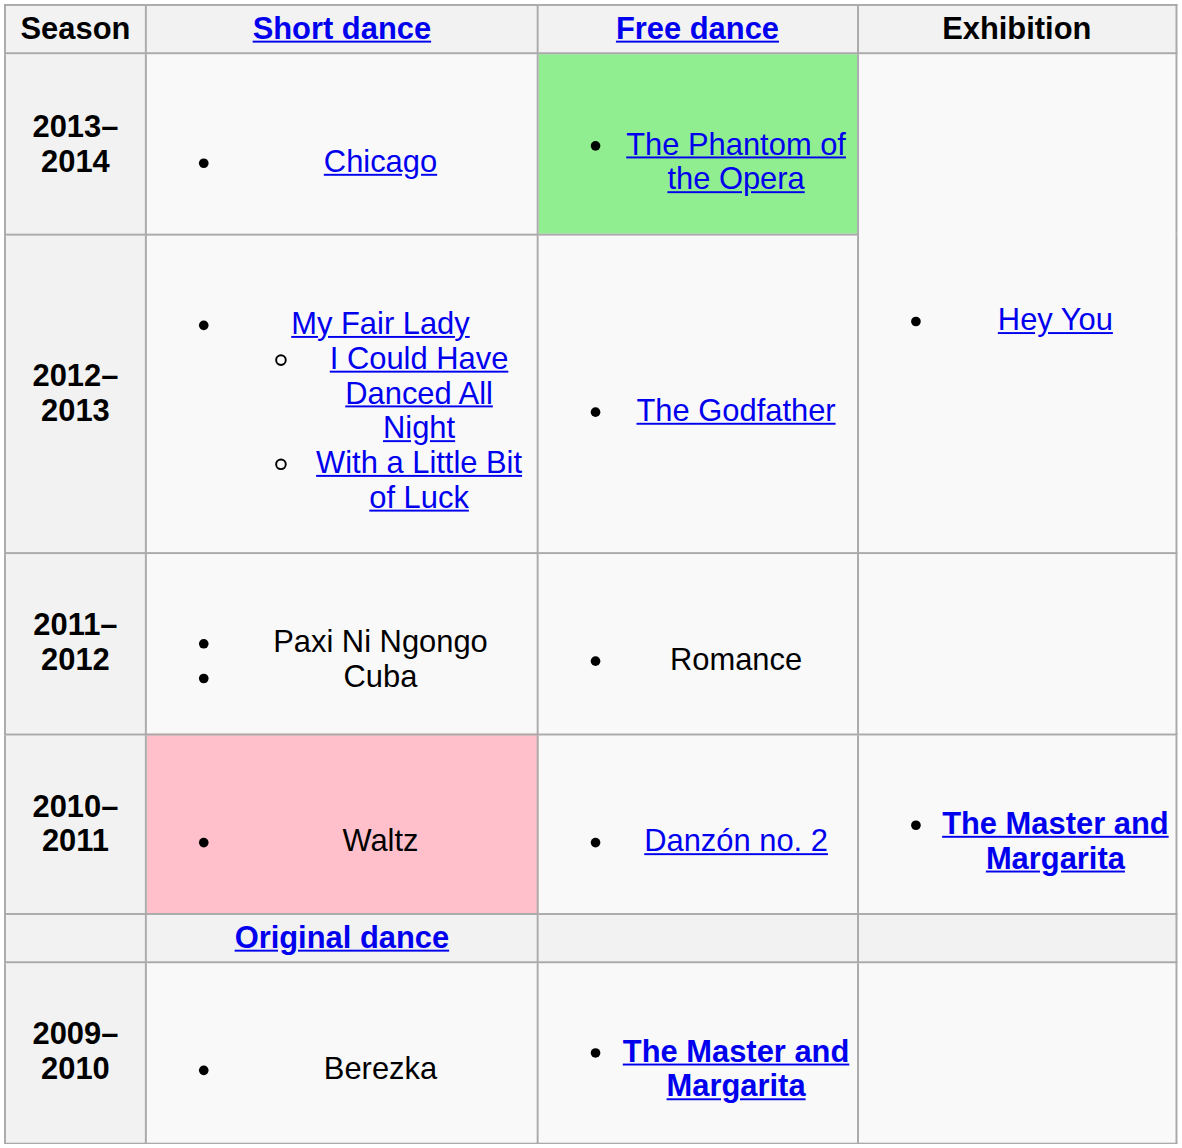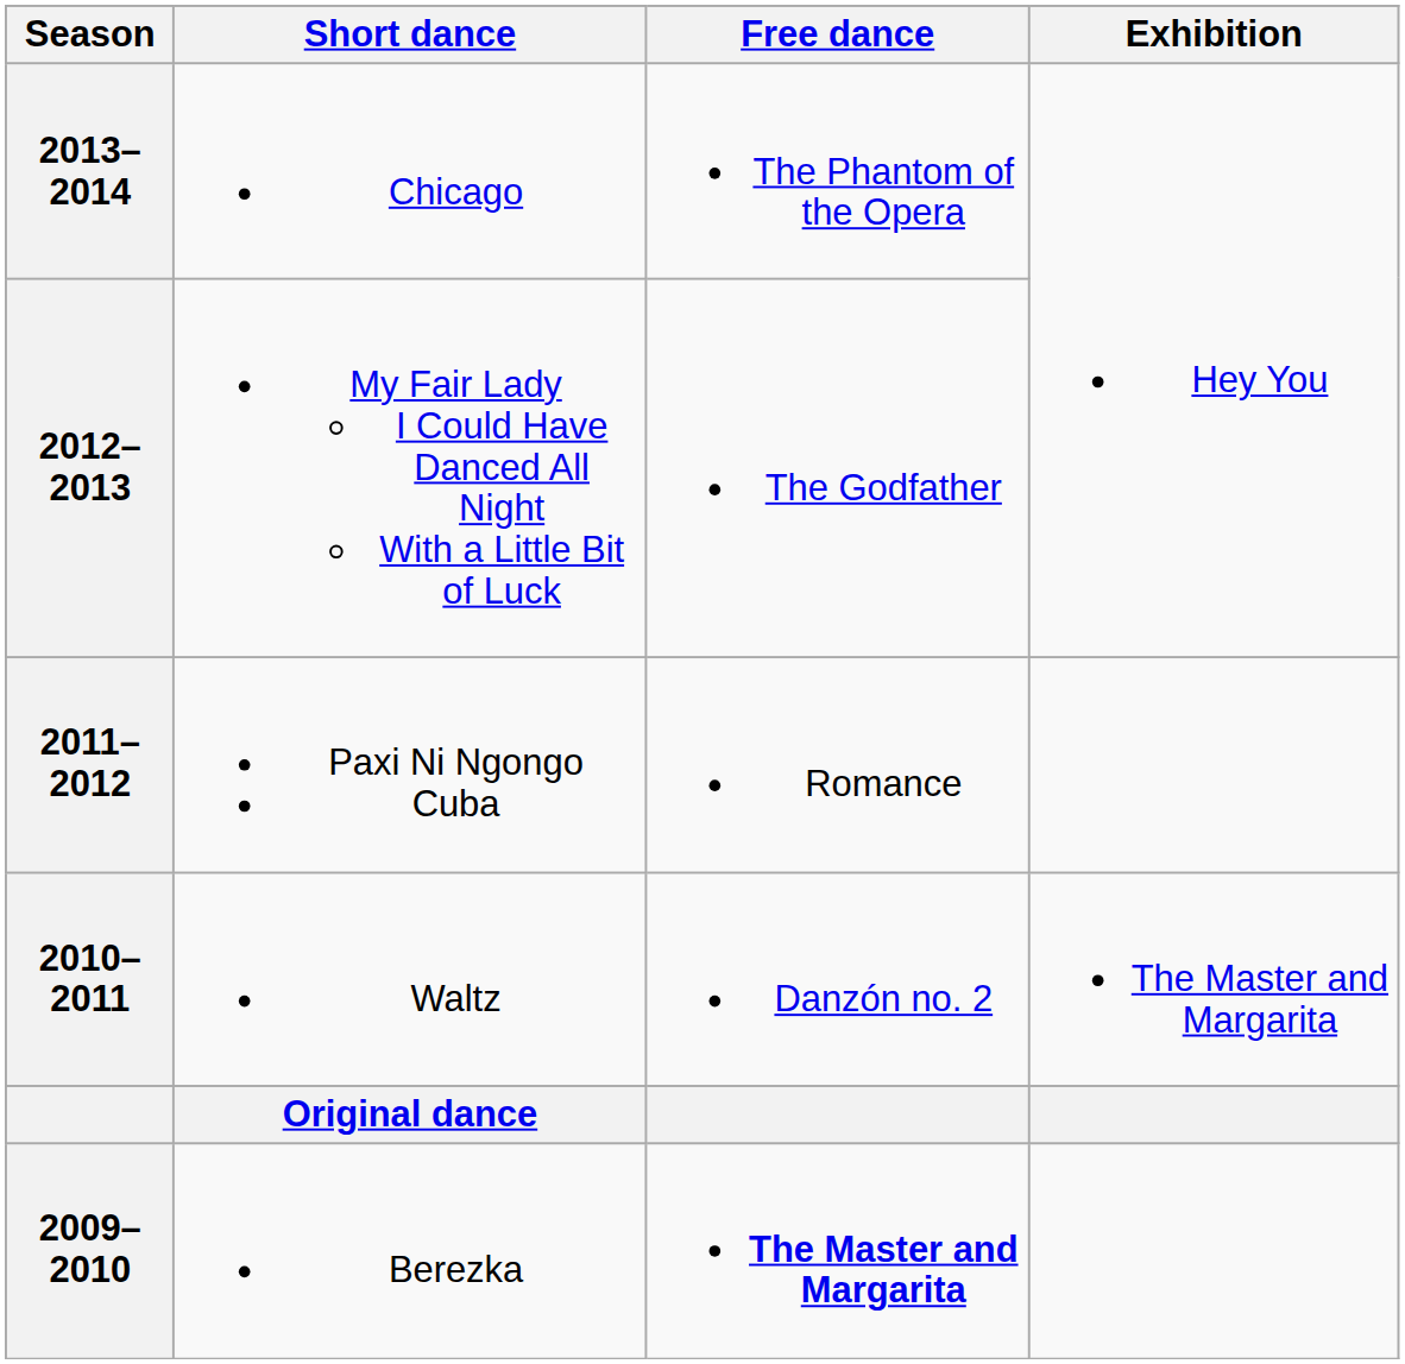2013–2014 | Free dance: lightgreen background -> no background
2010–2011 | Short dance: pink background -> no background
2010–2011 | Exhibition: bold -> normal
